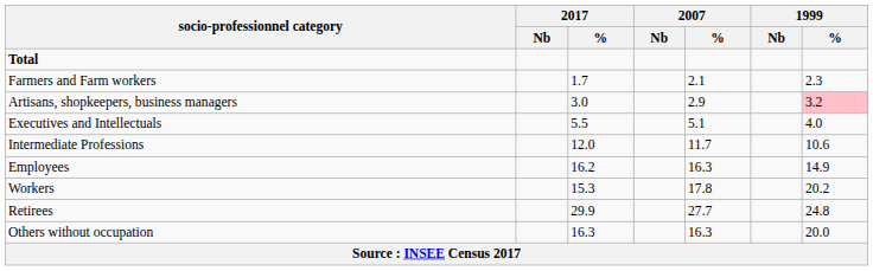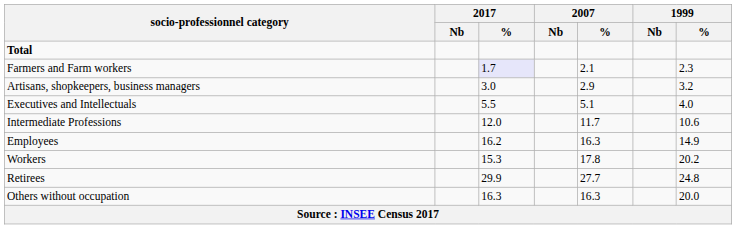Farmers and Farm workers | 2017 / %: no background -> lavender background
Artisans, shopkeepers, business managers | 1999 / %: pink background -> no background
